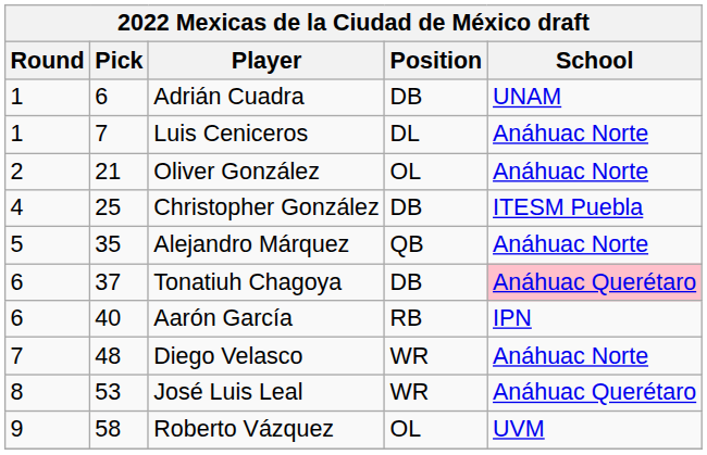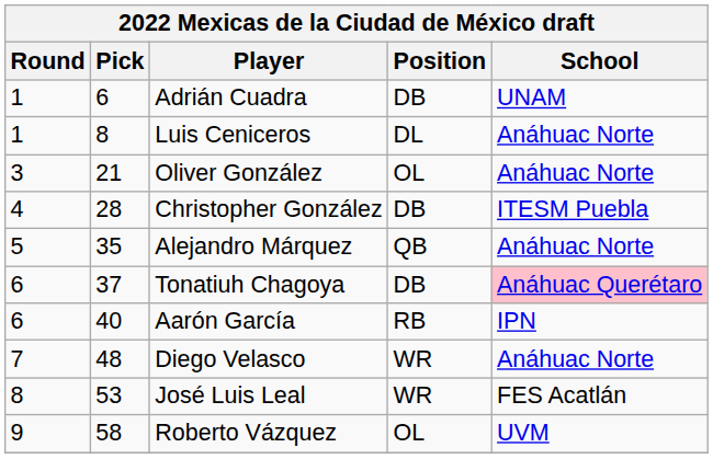Luis Ceniceros | Pick: 7 -> 8
Oliver González | Round: 2 -> 3
Christopher González | Pick: 25 -> 28
José Luis Leal | School: Anáhuac Querétaro -> FES Acatlán
